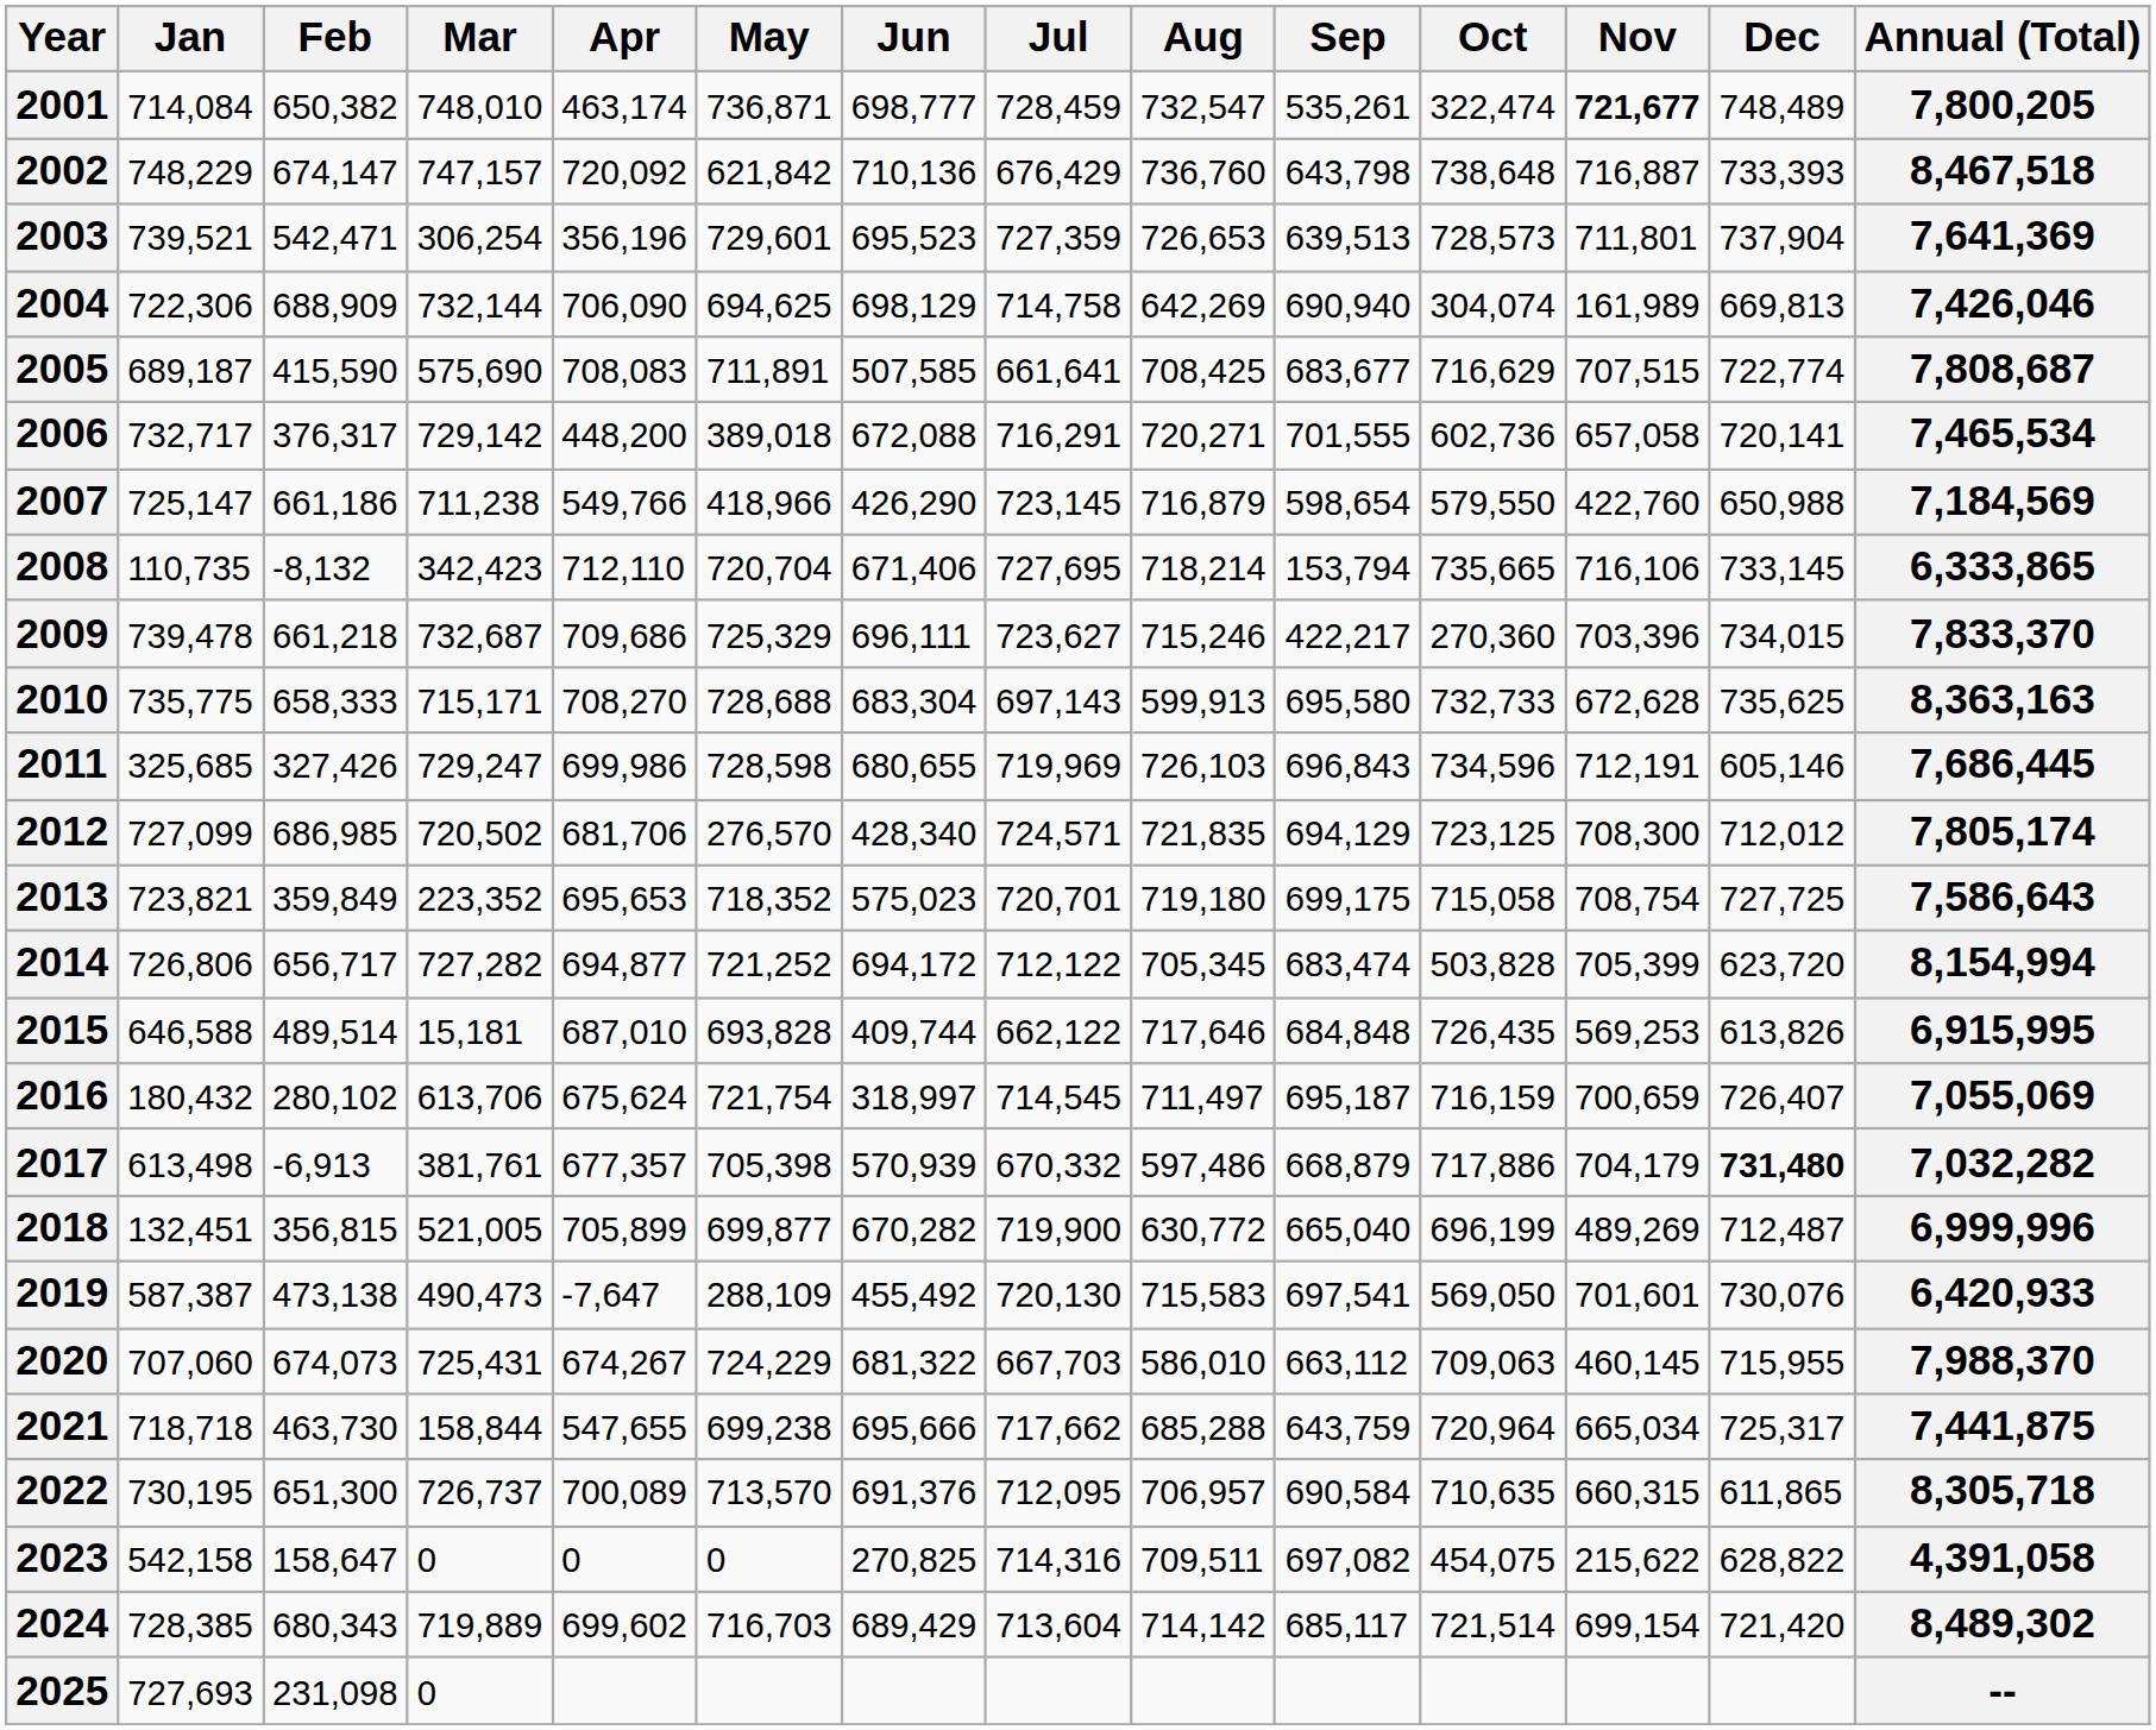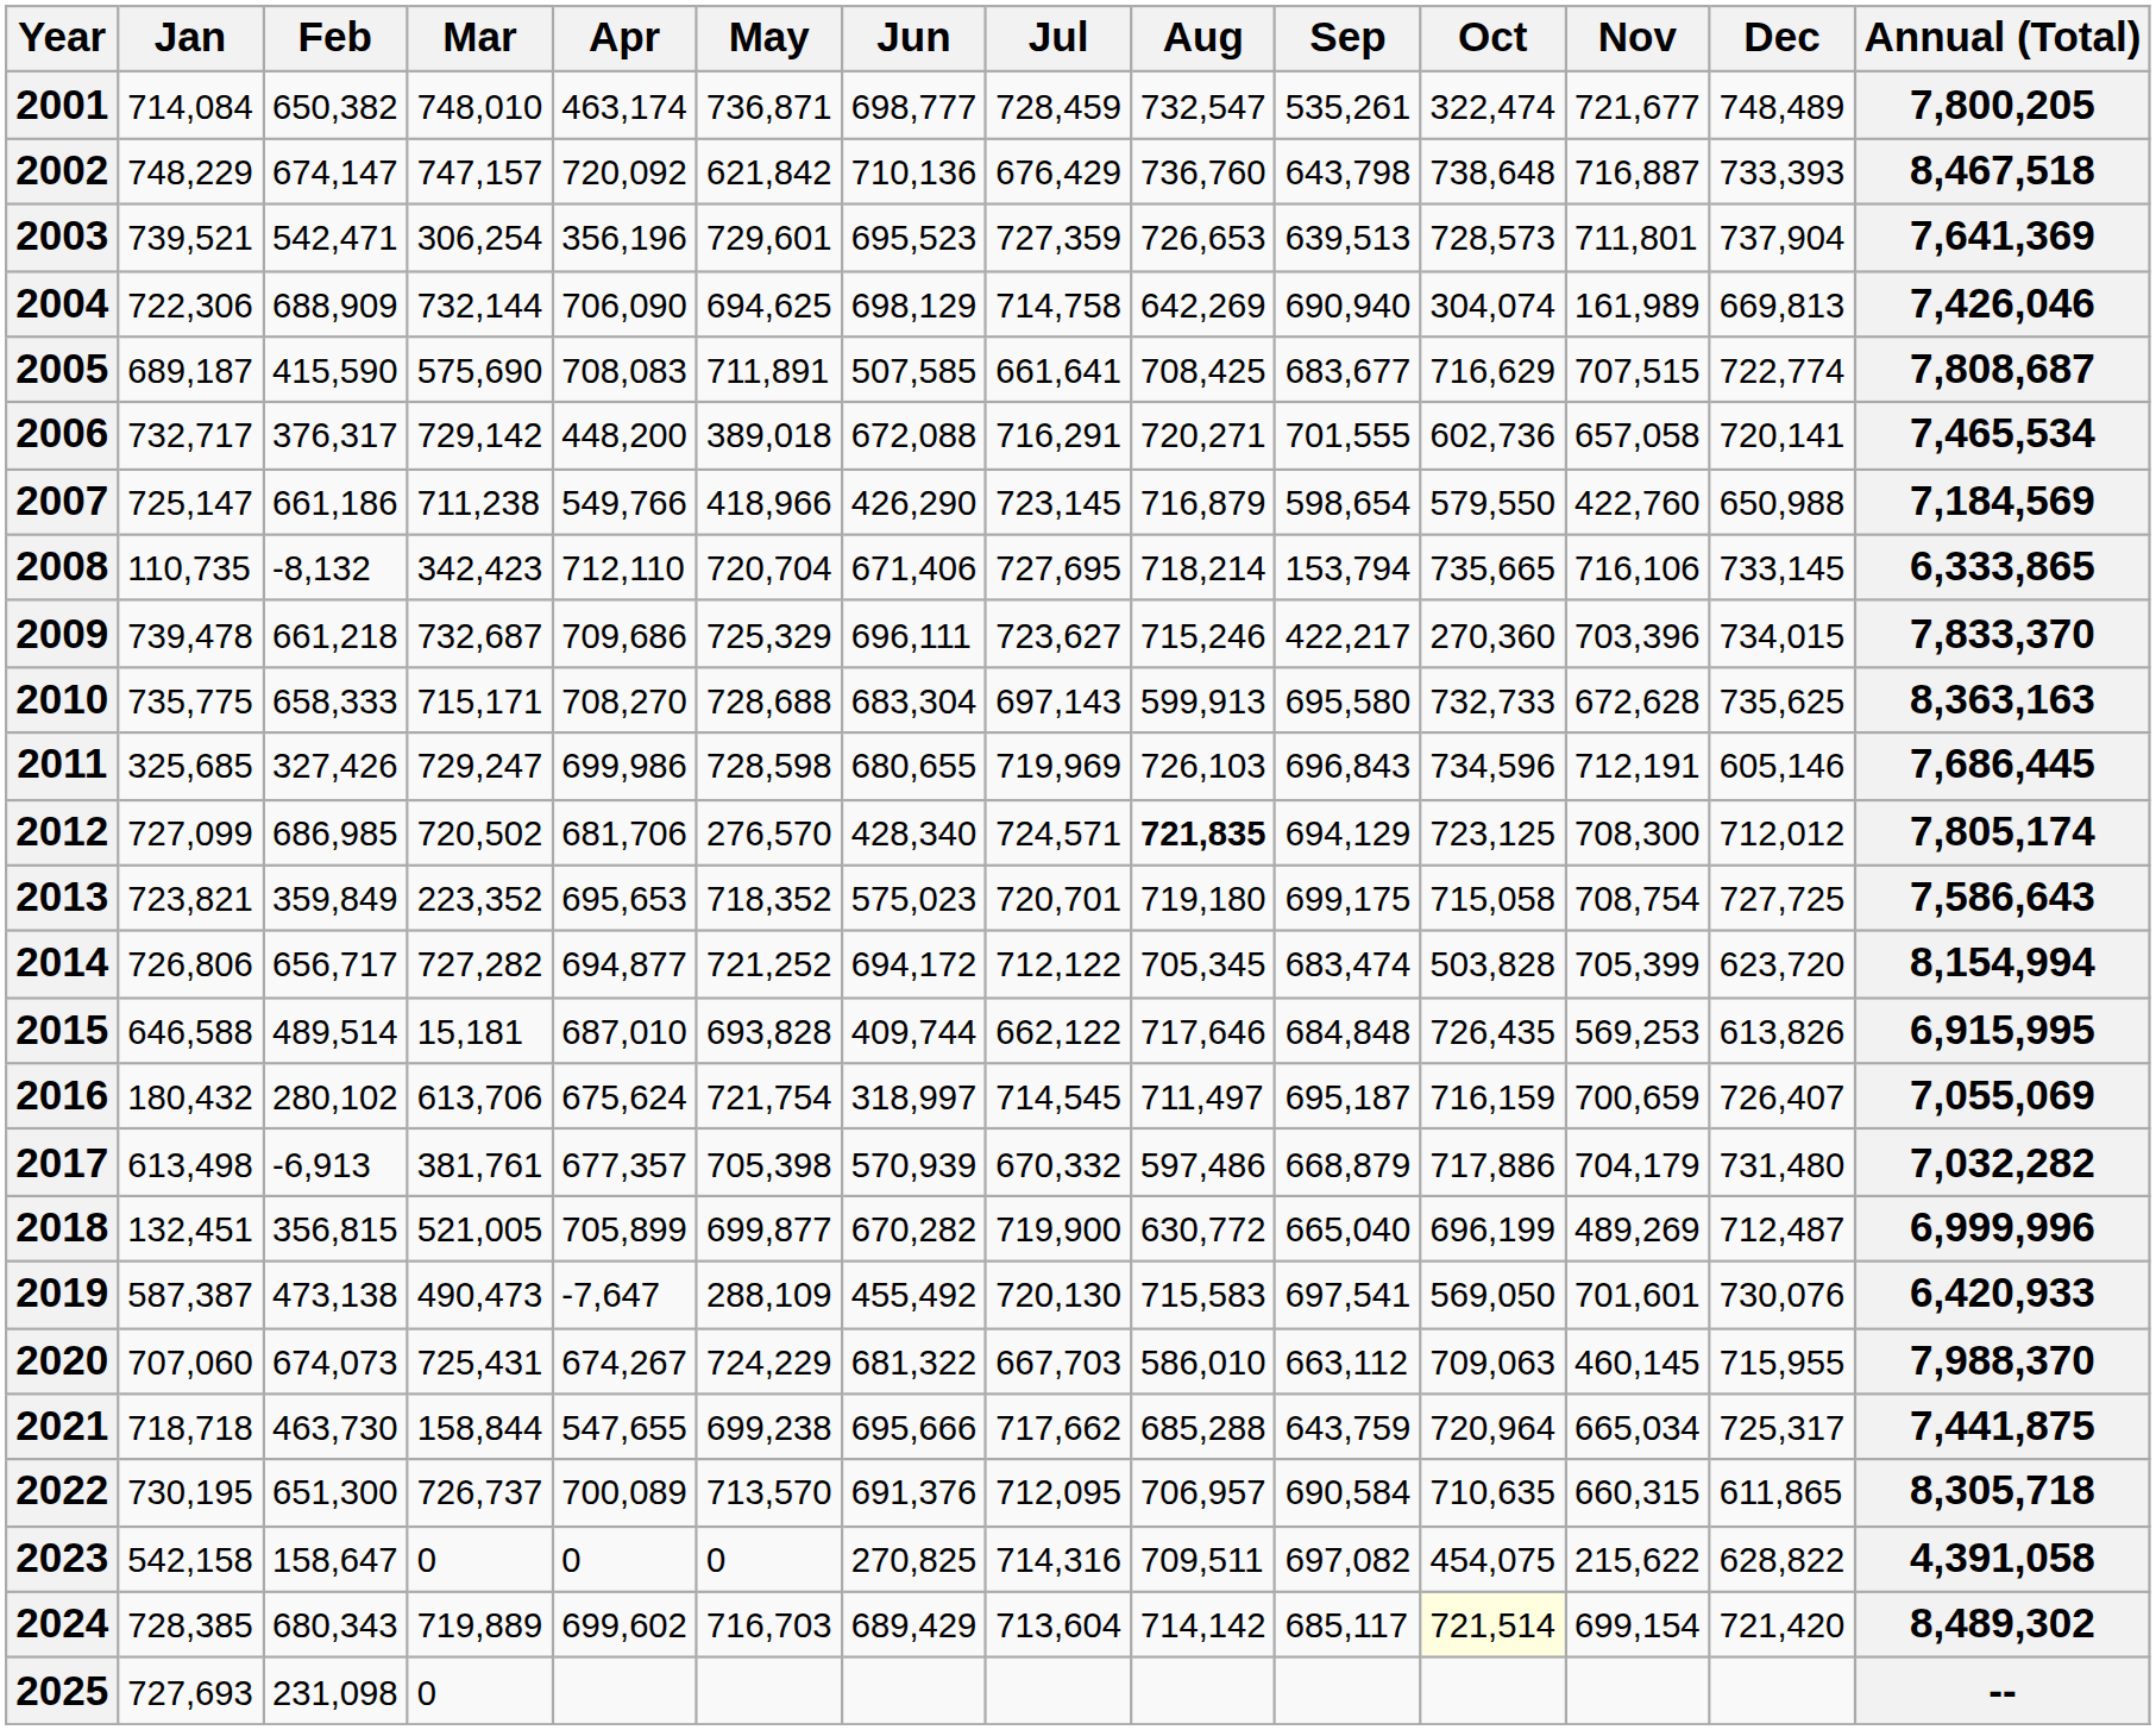2001 | Nov: bold -> normal
2012 | Aug: normal -> bold
2017 | Dec: bold -> normal
2024 | Oct: no background -> lightyellow background
